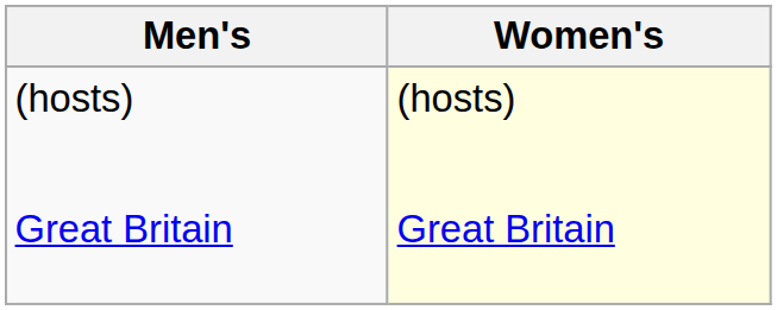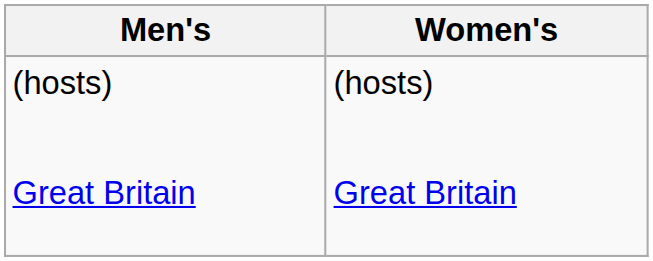row 2 | Women's: lightyellow background -> no background
